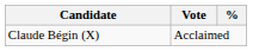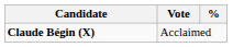Claude Bégin (X) | Candidate: normal -> bold
